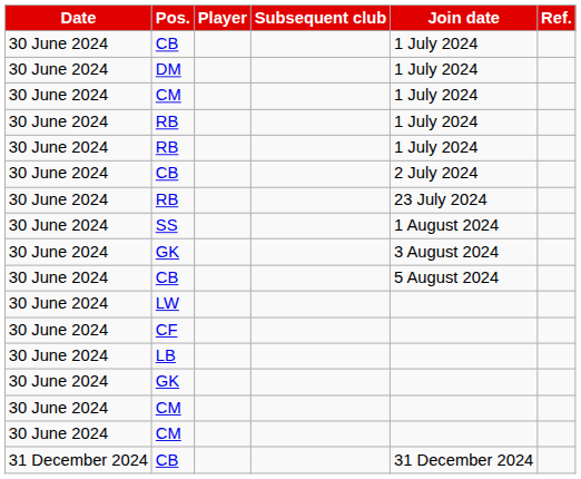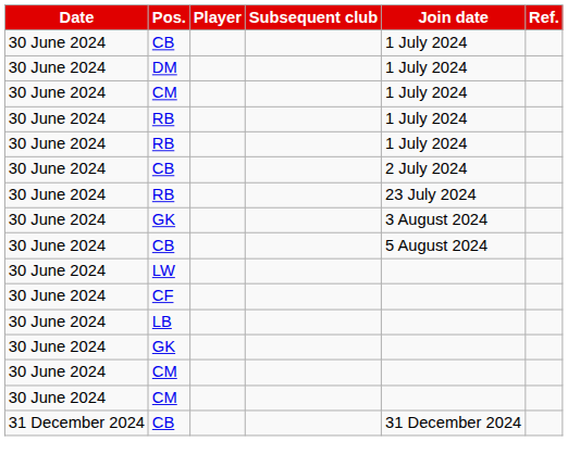- row: 30 June 2024 | SS | 1 August 2024
